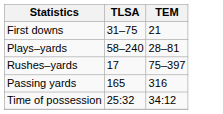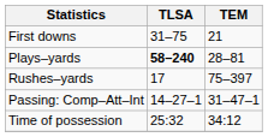Plays–yards | TLSA: normal -> bold
- row: Passing yards | 165 | 316
+ row: Passing: Comp–Att–Int | 14–27–1 | 31–47–1
